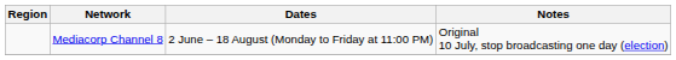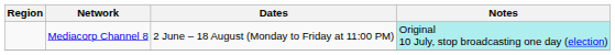Mediacorp Channel 8 | Notes: no background -> paleturquoise background
